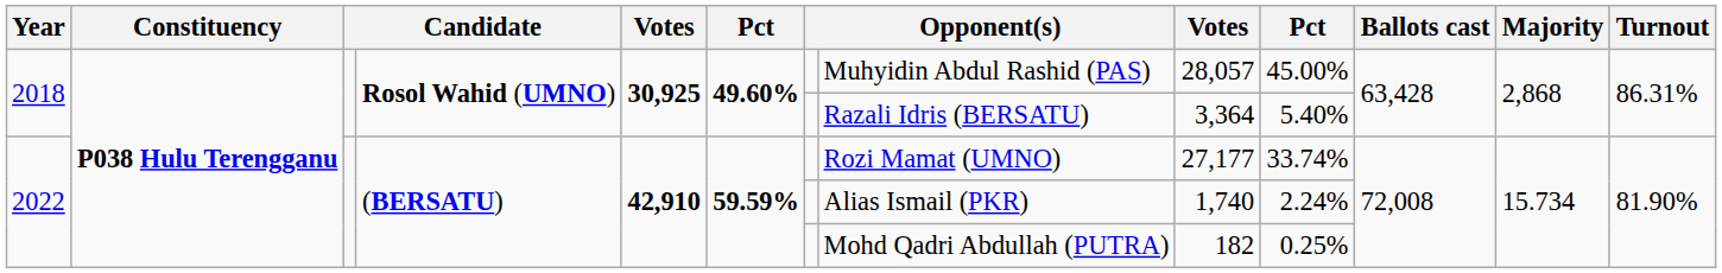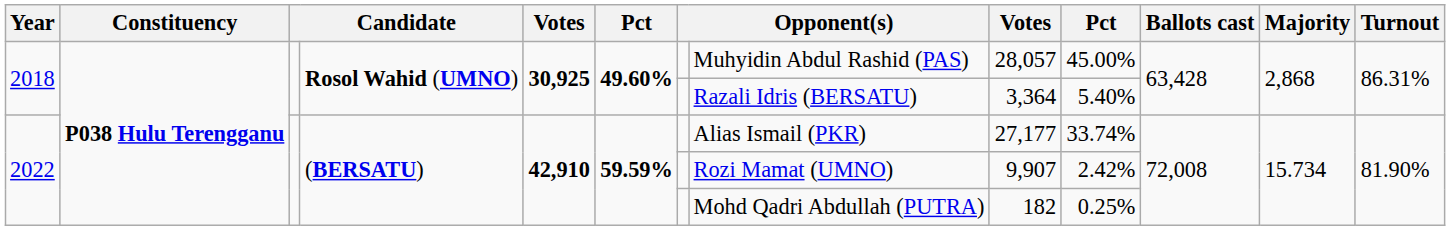row 4 | column 8: Rozi Mamat (UMNO) -> Alias Ismail (PKR)
row 5 | column 8: Alias Ismail (PKR) -> Rozi Mamat (UMNO)
row 5 | column 9: 1,740 -> 9,907
row 5 | column 10: 2.24% -> 2.42%
